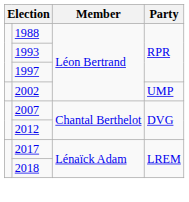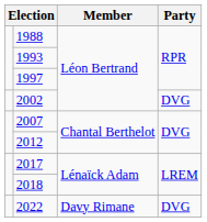2002 | Party: UMP -> DVG
+ row: 2022 | Davy Rimane | DVG
